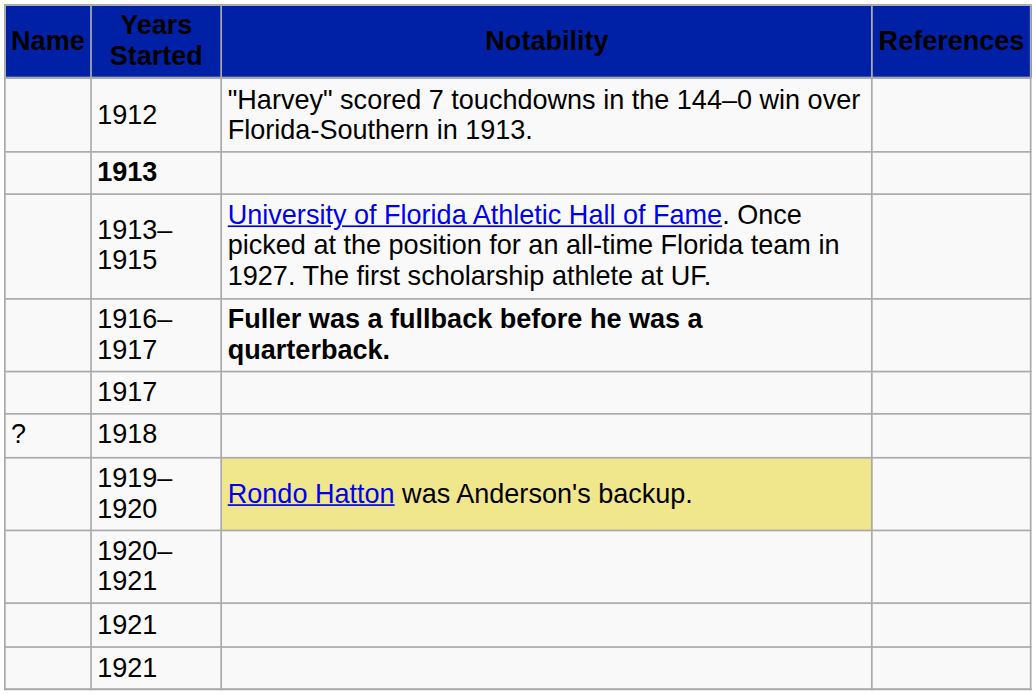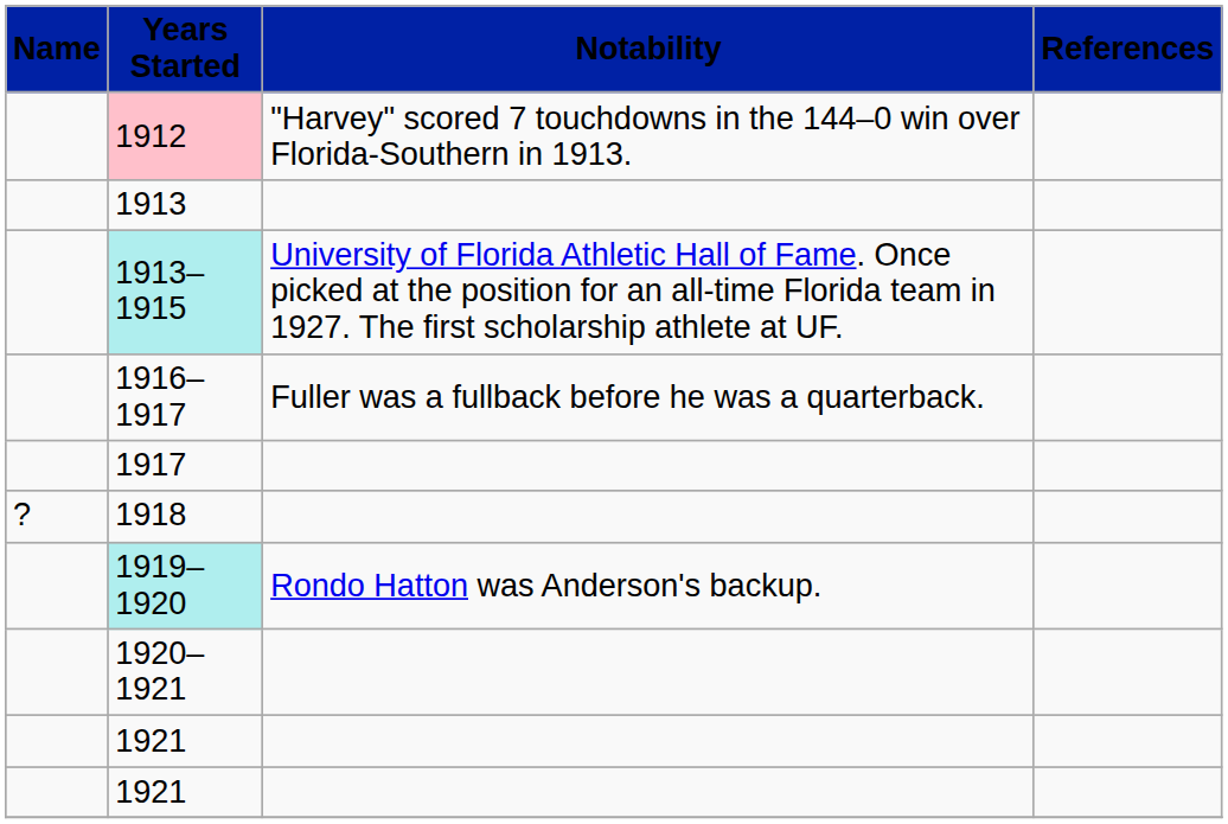1912 | Years Started: no background -> pink background
1913 | Years Started: bold -> normal
1913–1915 | Years Started: no background -> paleturquoise background
1916–1917 | Notability: bold -> normal
1919–1920 | Years Started: no background -> paleturquoise background
1919–1920 | Notability: khaki background -> no background
